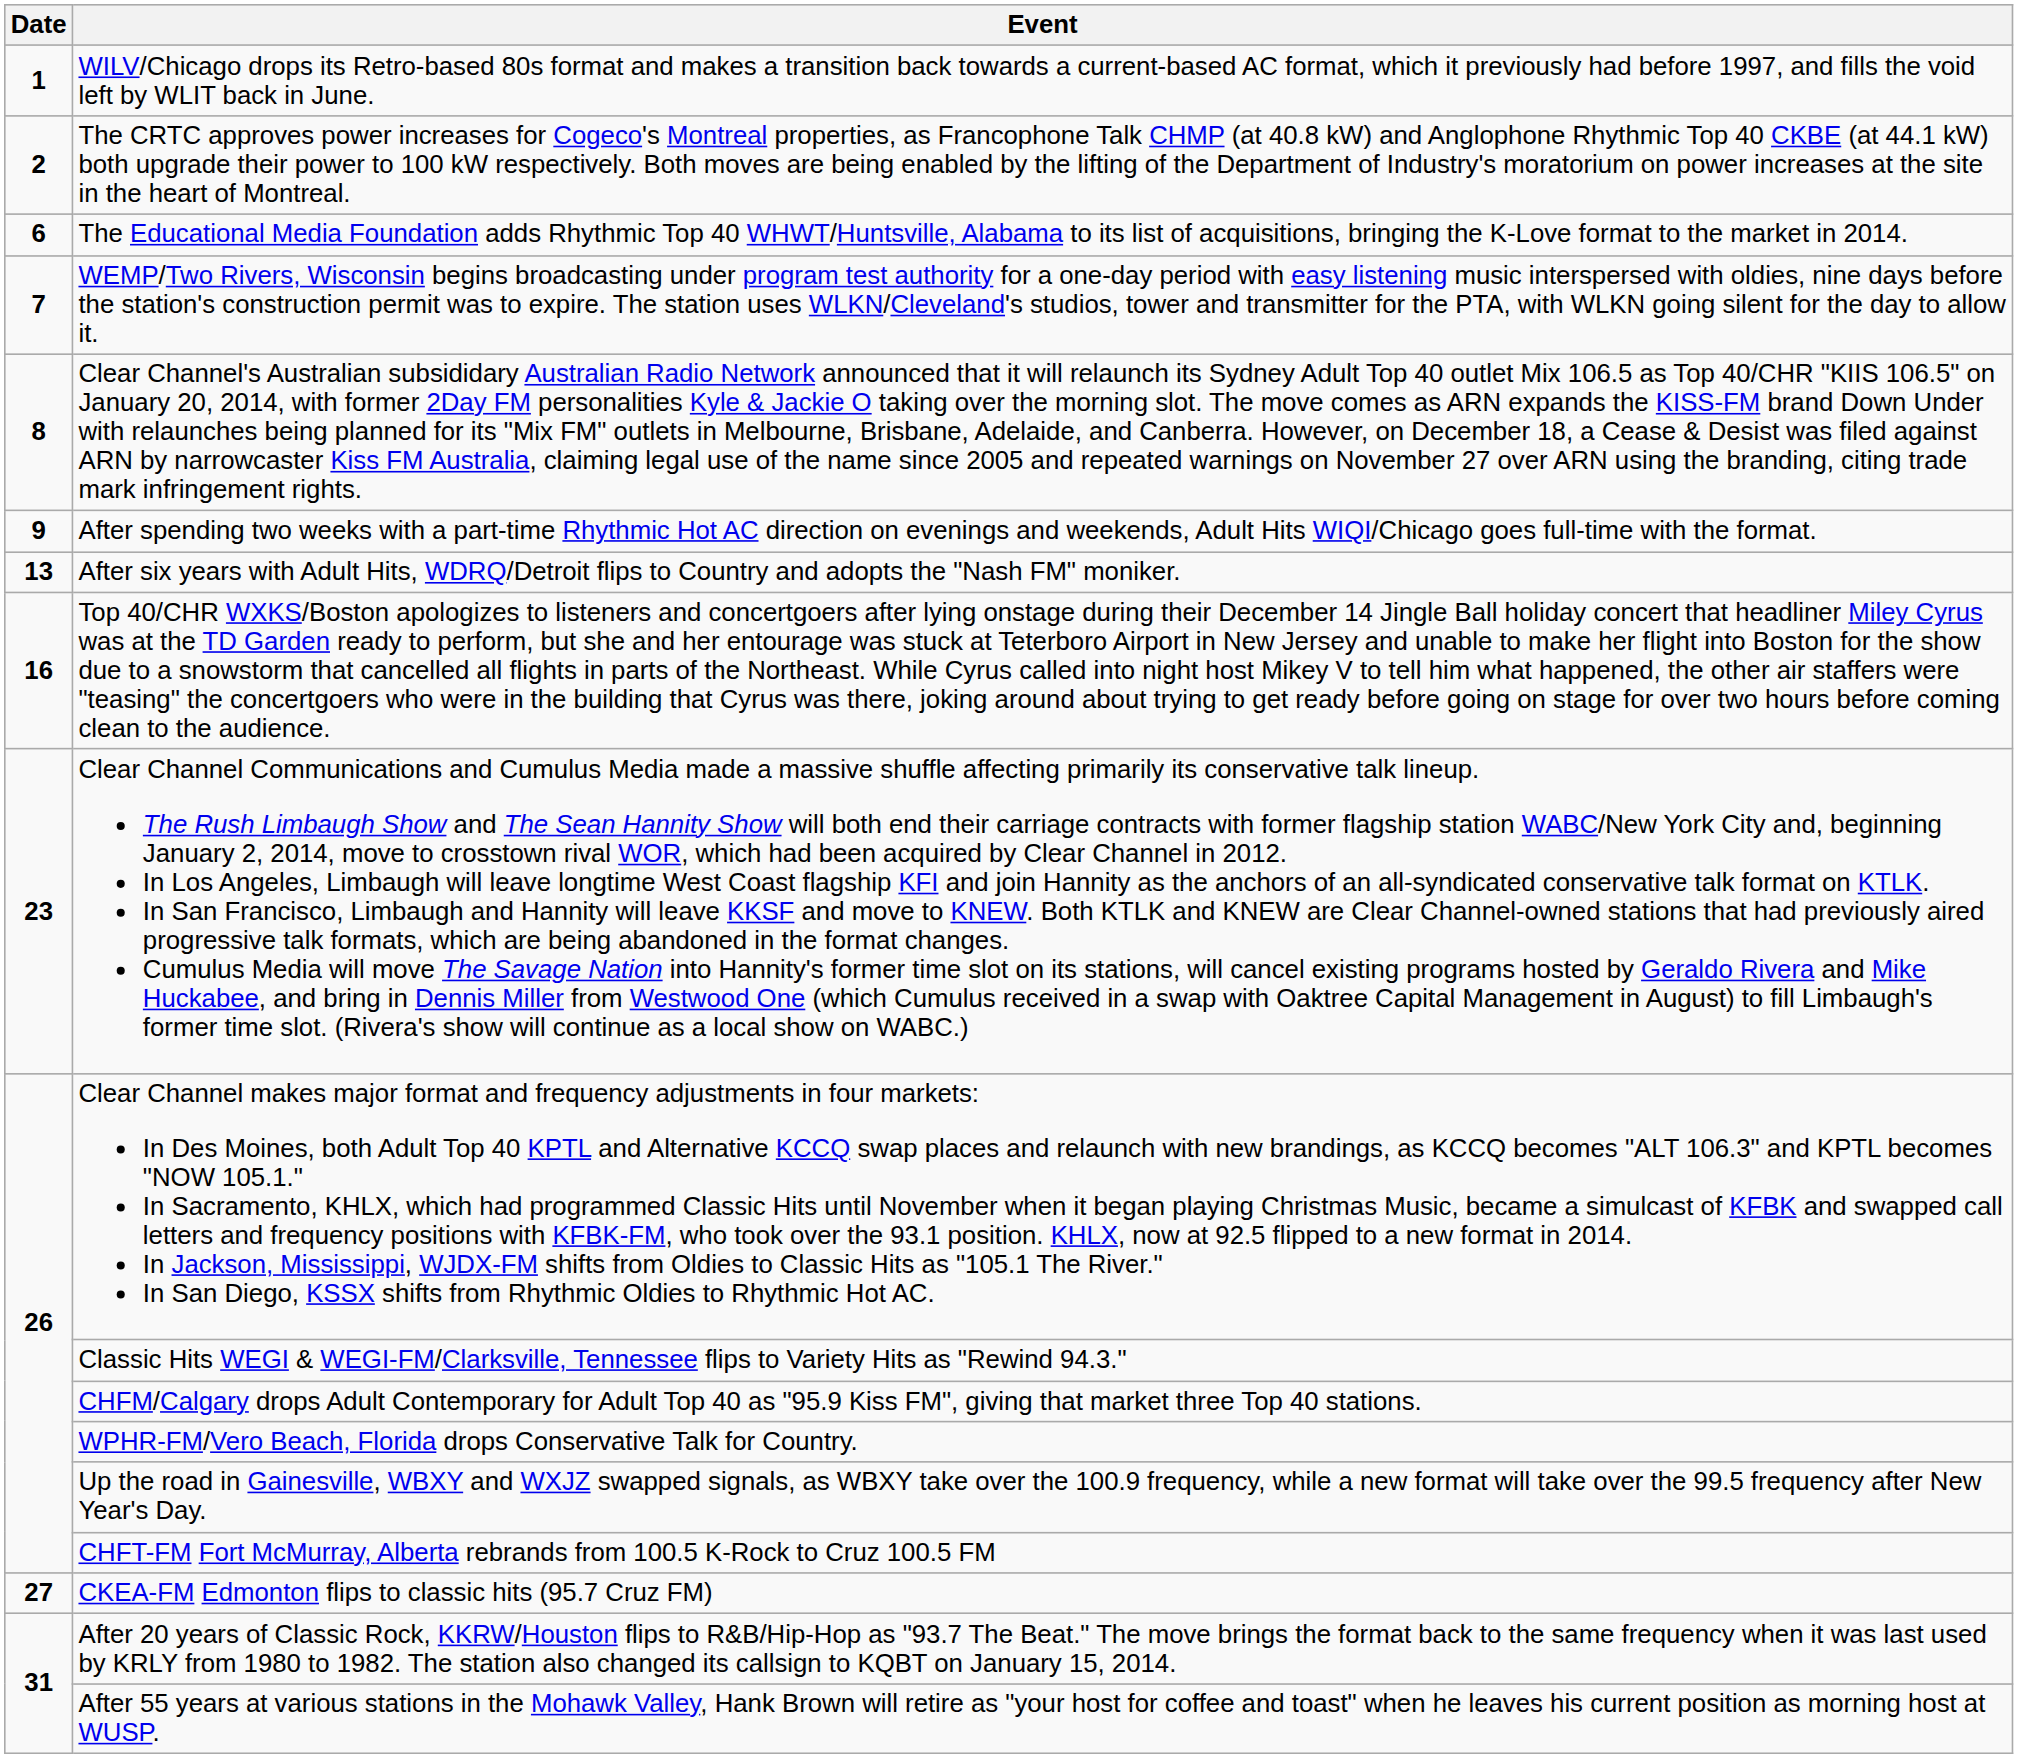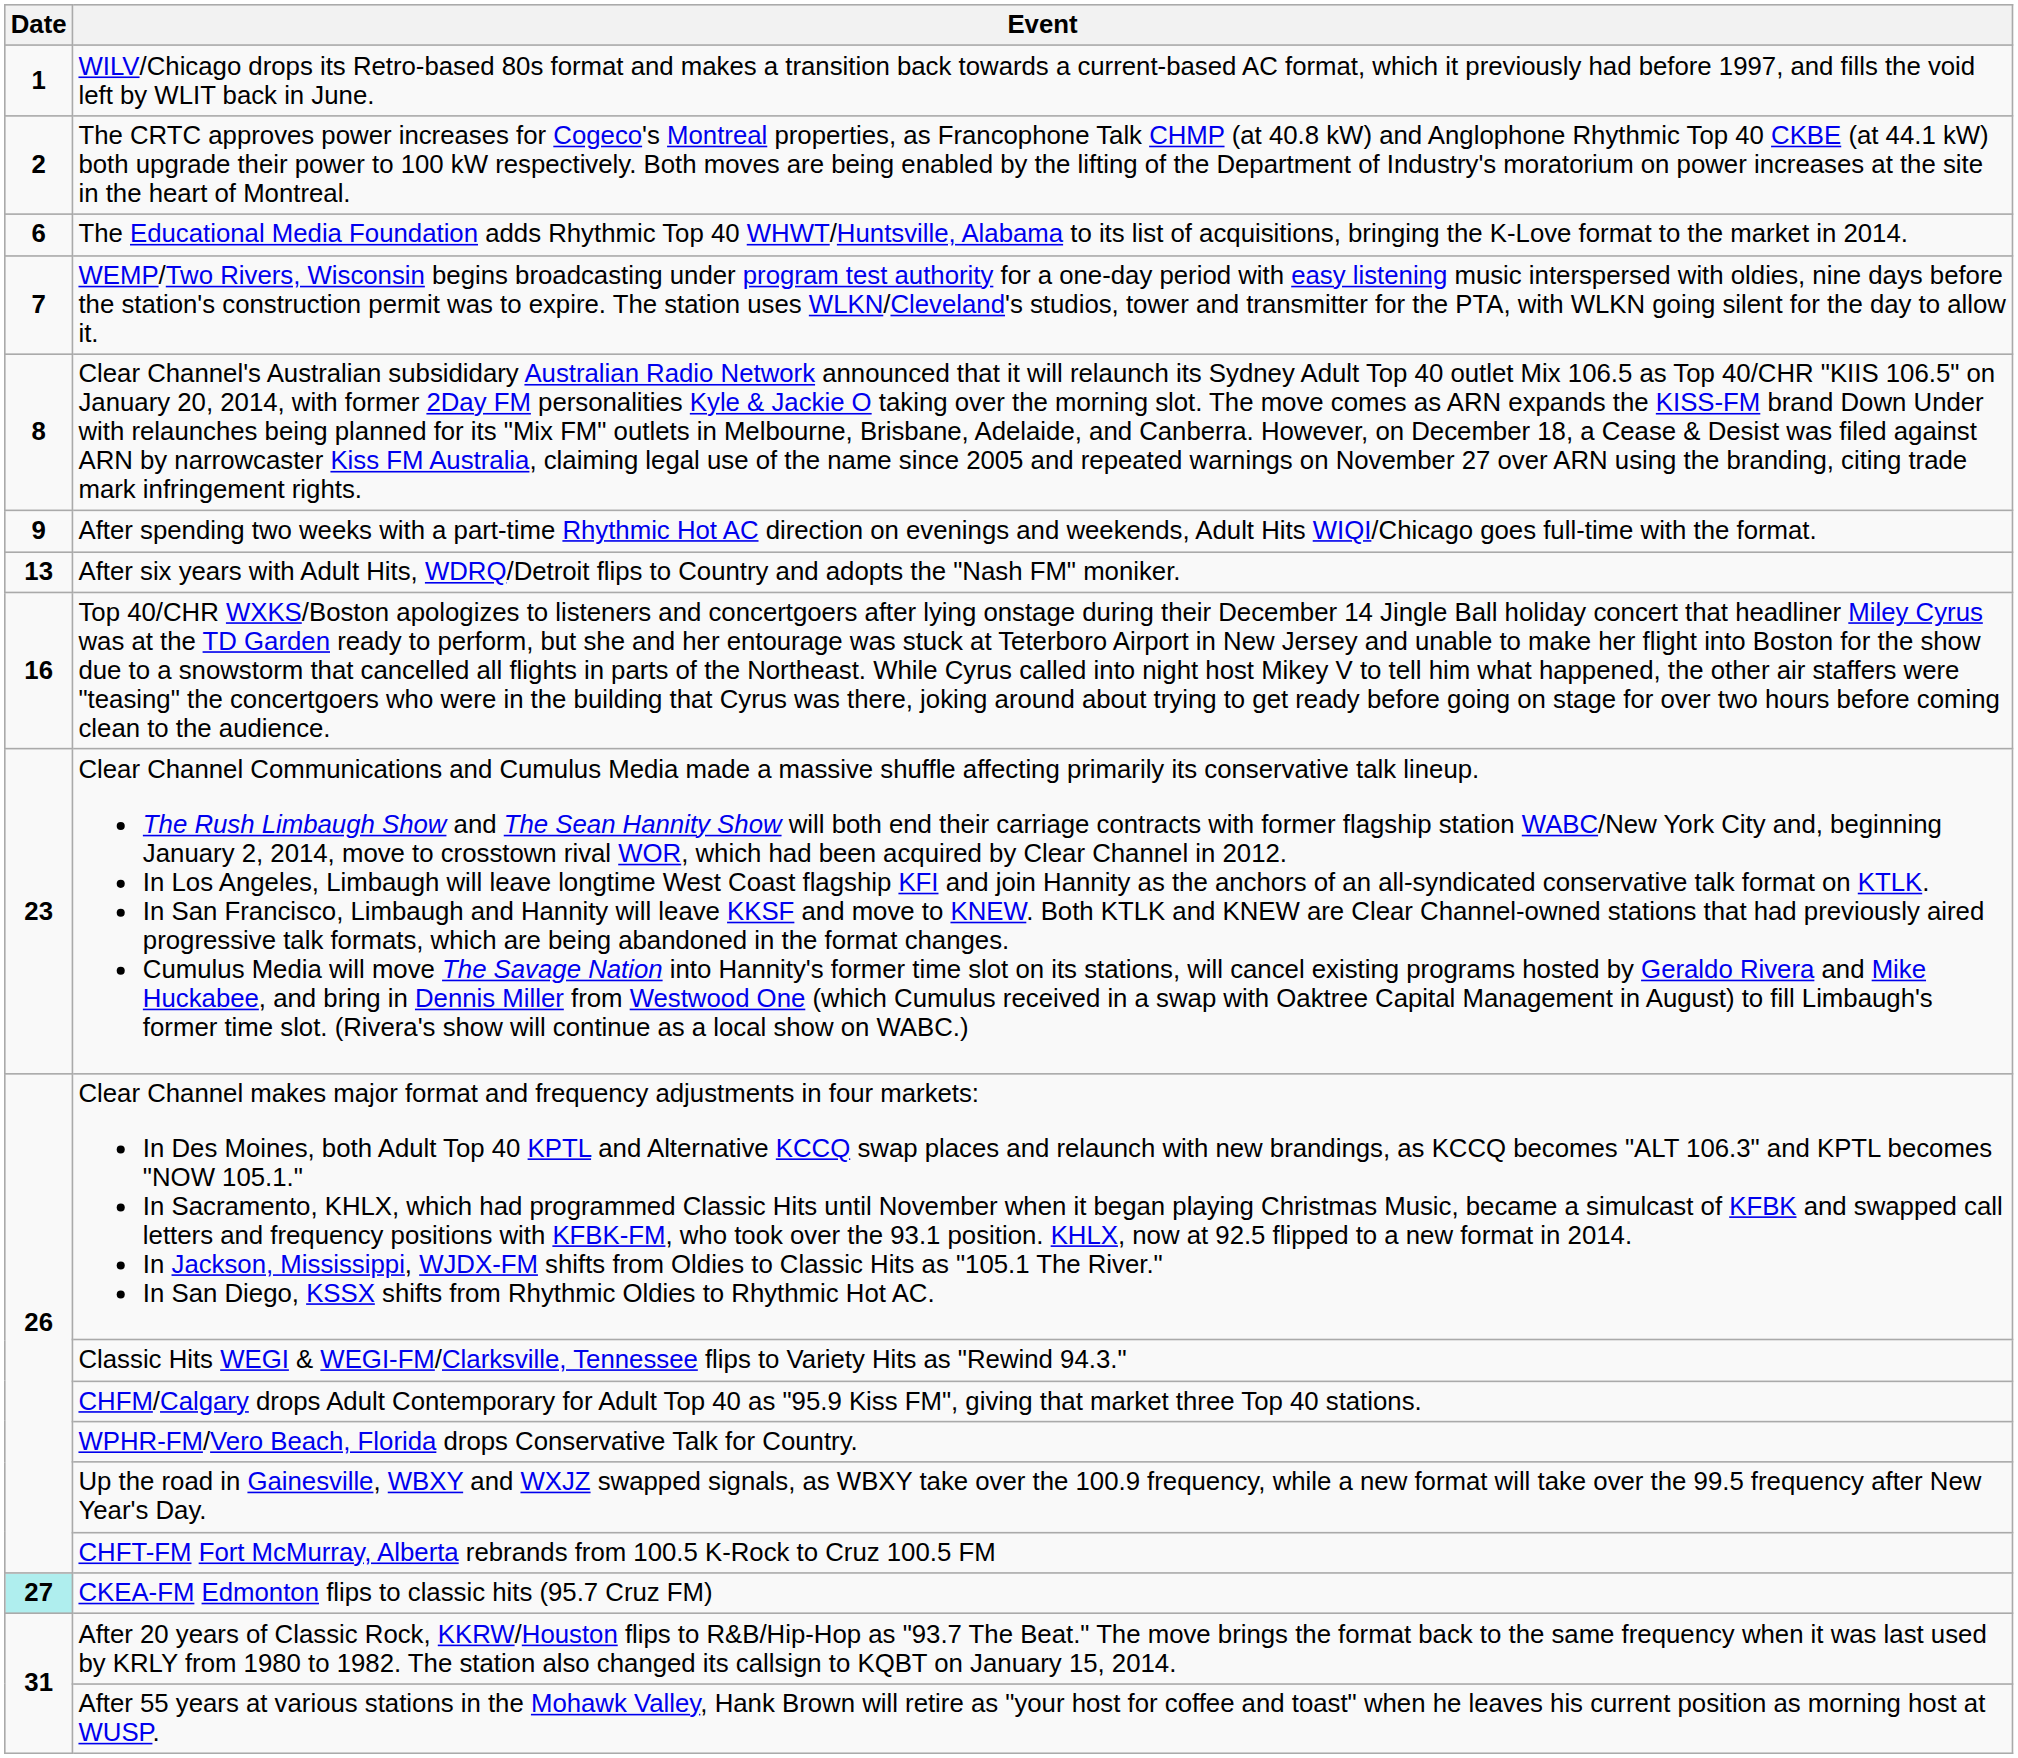CKEA-FM Edmonton flips to classic hits (95.7 Cruz FM) | Date: no background -> paleturquoise background
